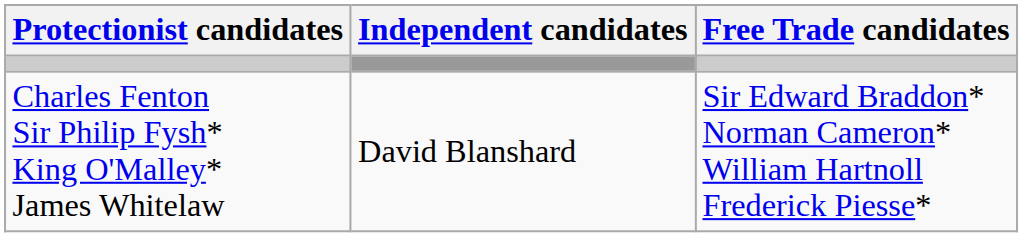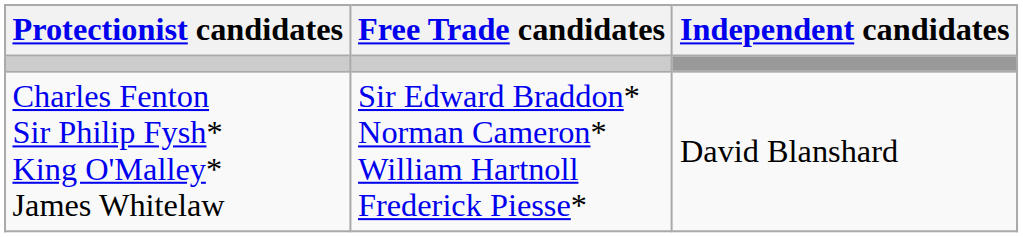columns swapped: Free Trade candidates <-> Independent candidates
